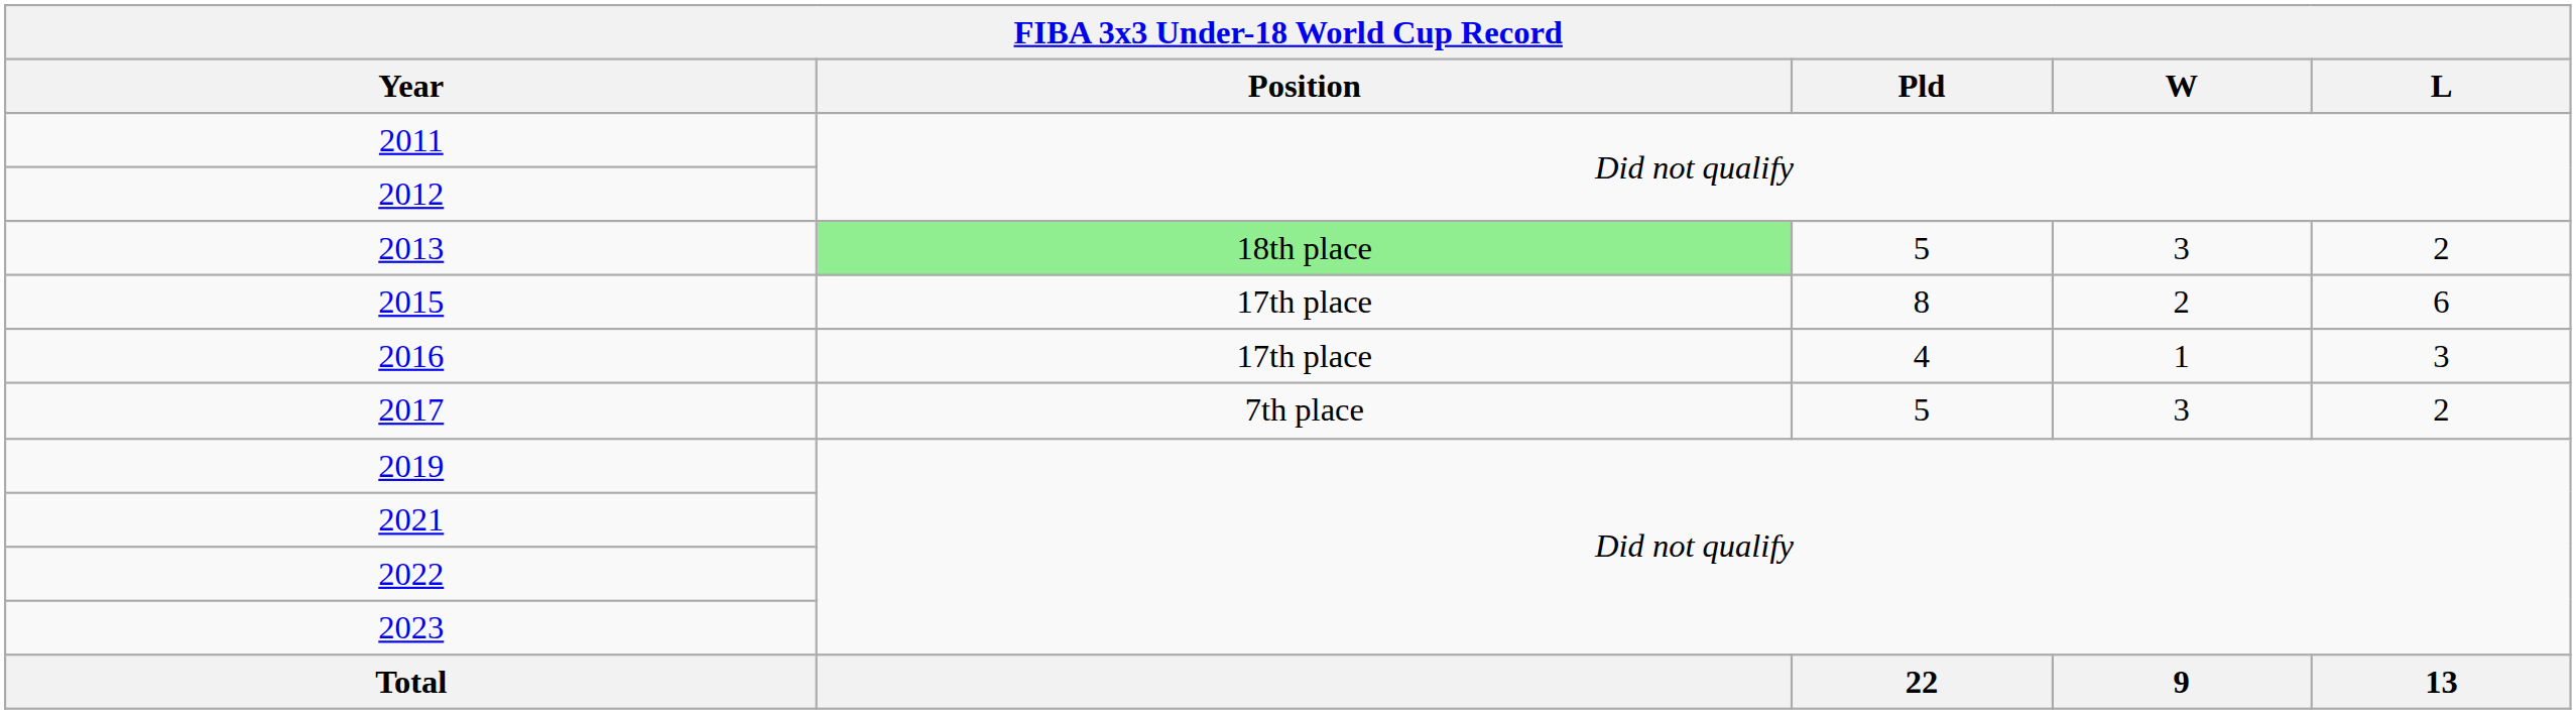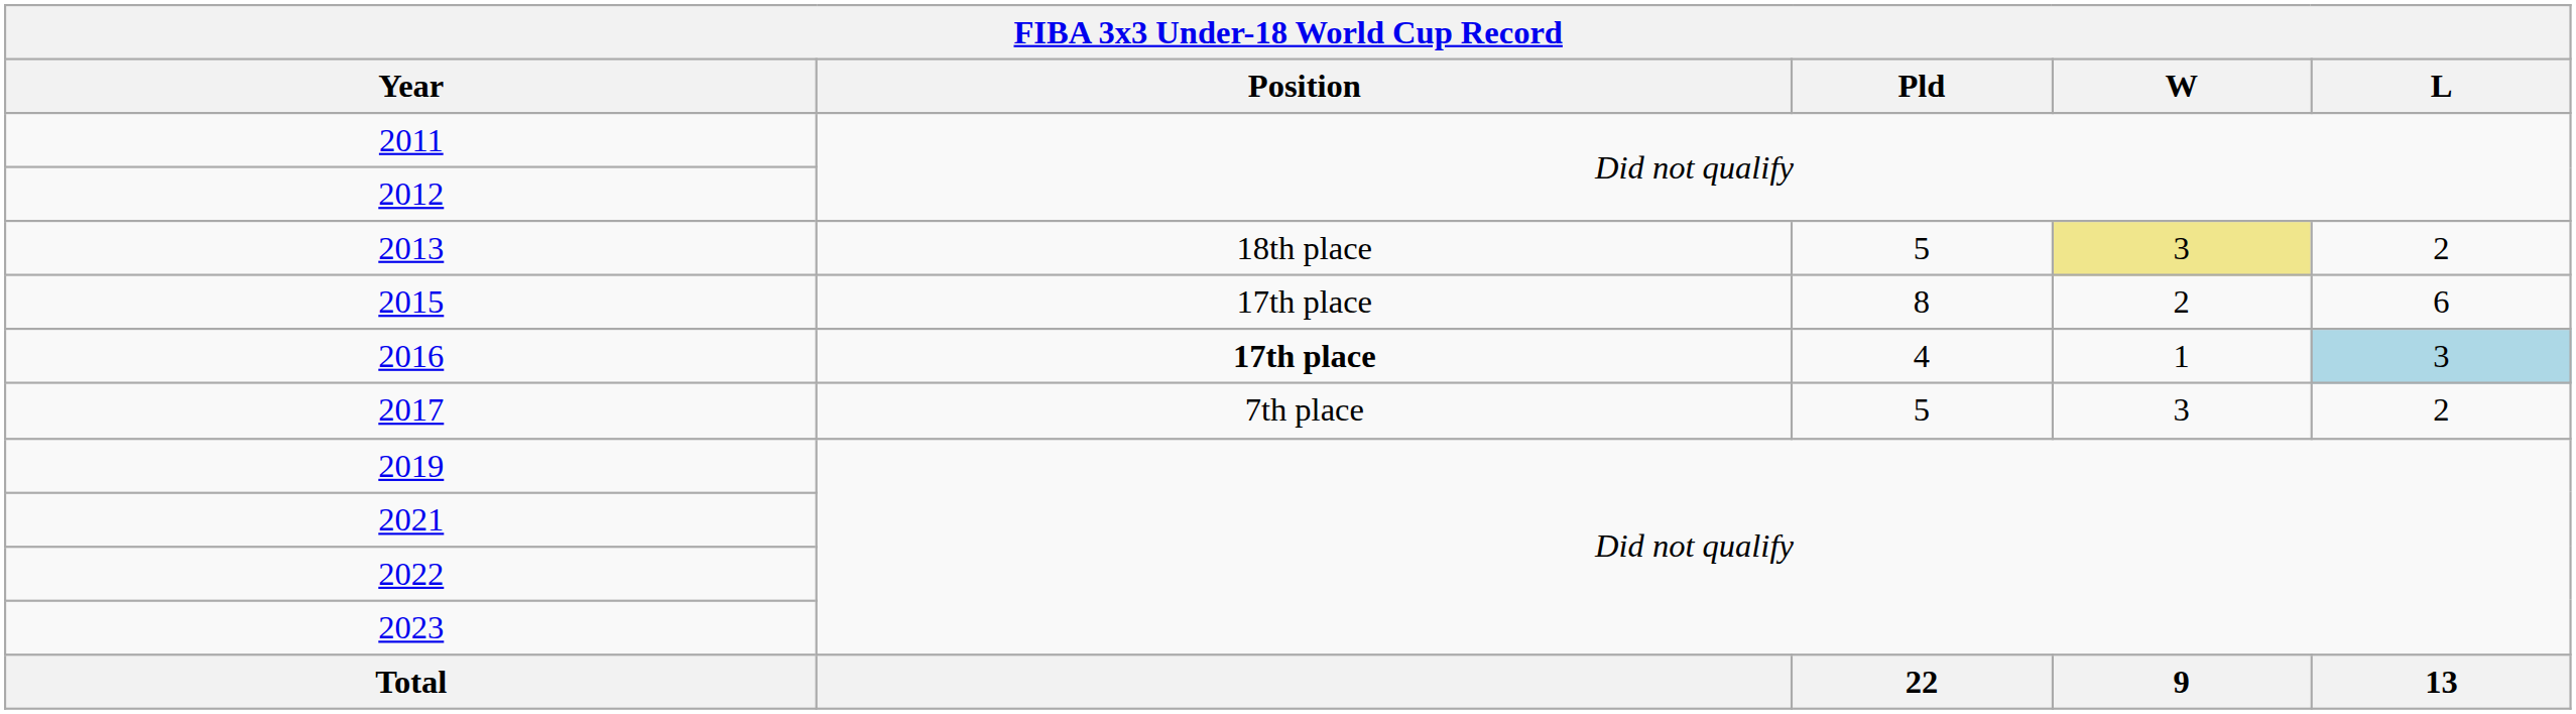2013 | Position: lightgreen background -> no background
2013 | W: no background -> khaki background
2016 | Position: normal -> bold
2016 | L: no background -> lightblue background
